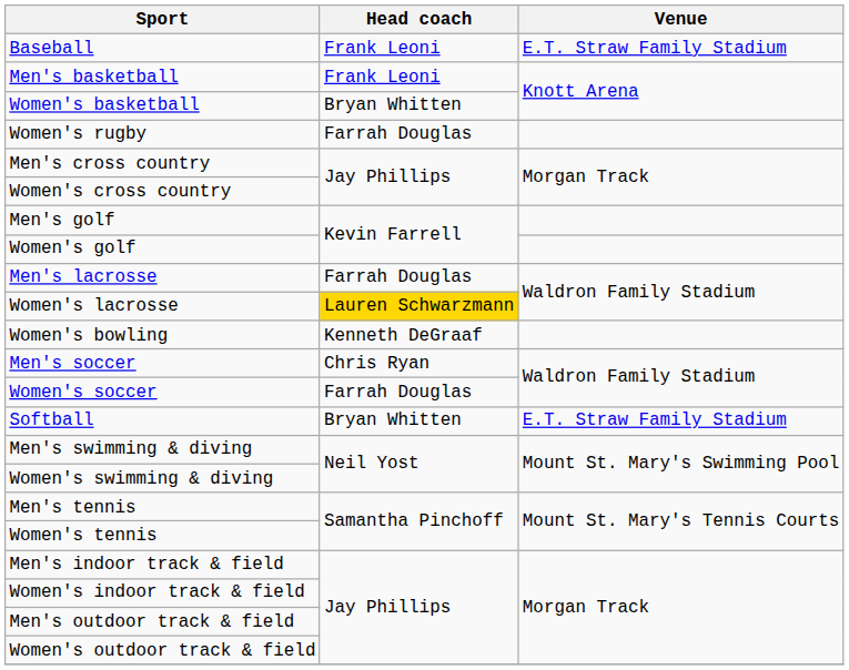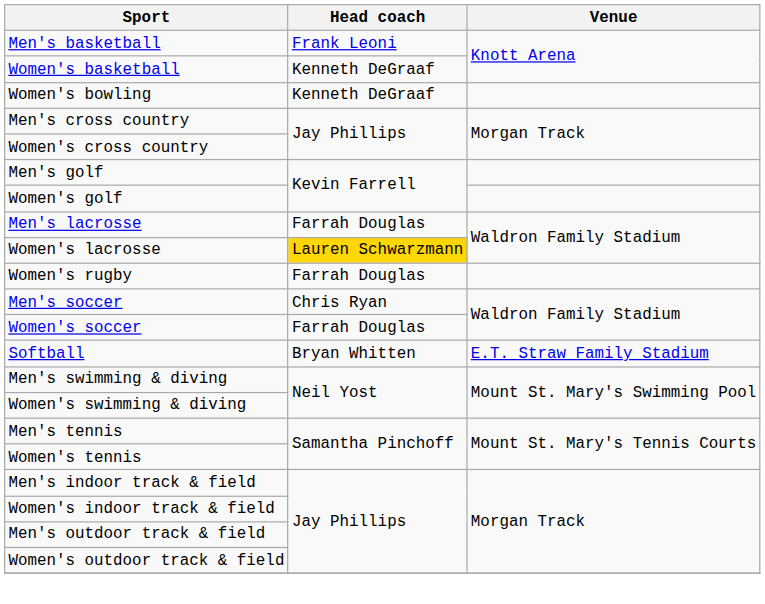- row: Baseball | Frank Leoni | E.T. Straw Family Stadium
Women's basketball | Head coach: Bryan Whitten -> Kenneth DeGraaf
rows swapped: Women's bowling <-> Women's rugby
